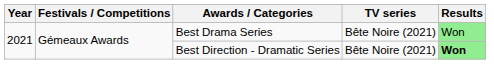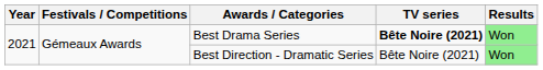Best Drama Series | TV series: normal -> bold
Best Direction - Dramatic Series | Results: bold -> normal
